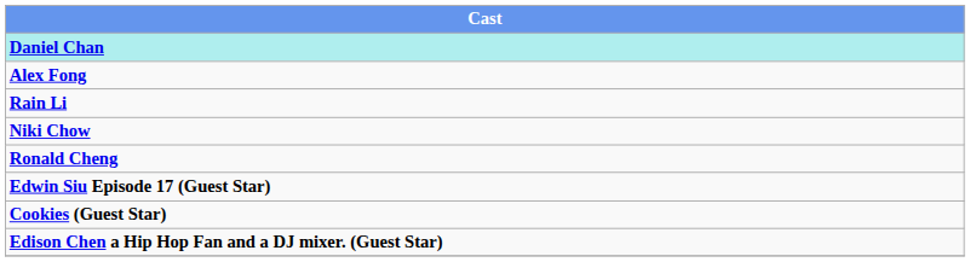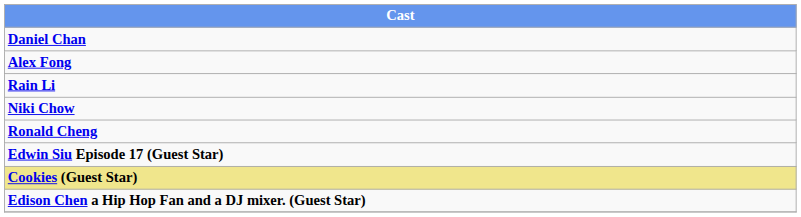row 2 | column 1: paleturquoise background -> no background
row 8 | column 1: no background -> khaki background
